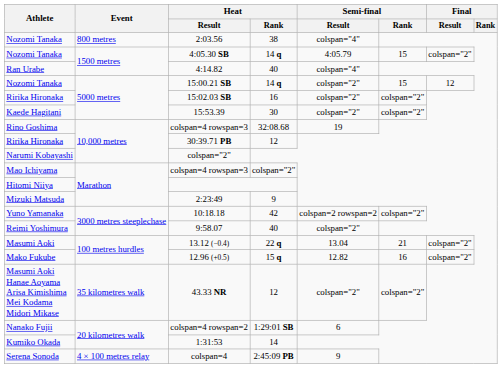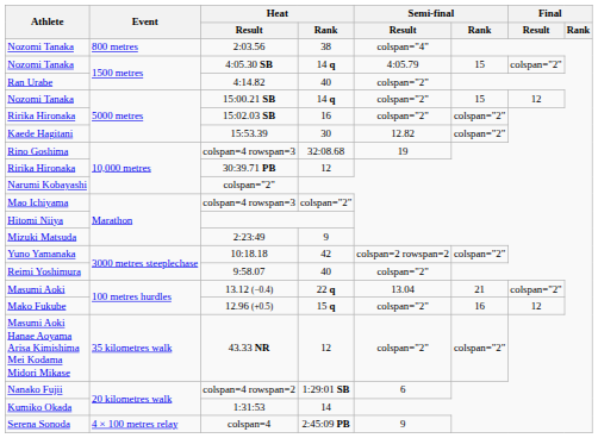4:14.82 | Semi-final / Result: colspan="4" -> colspan="2"
15:53.39 | Semi-final / Result: colspan="2" -> 12.82
12.96 (+0.5) | Semi-final / Result: 12.82 -> colspan="2"
12.96 (+0.5) | Final / Result: colspan="2" -> 12
